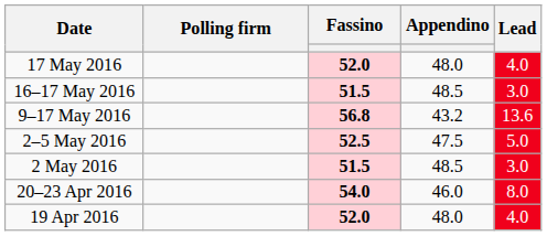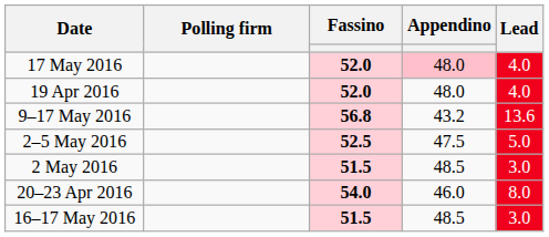17 May 2016 | Appendino: no background -> pink background
rows swapped: 16–17 May 2016 <-> 19 Apr 2016
